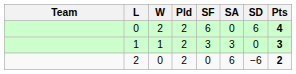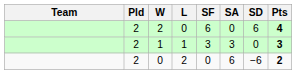columns swapped: Pld <-> L
